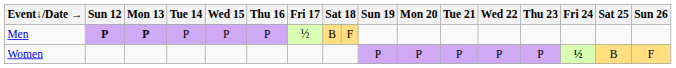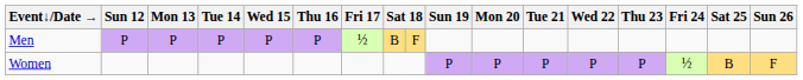Men | Sun 12: bold -> normal
Men | Mon 13: bold -> normal
Women | Fri 24: bold -> normal
